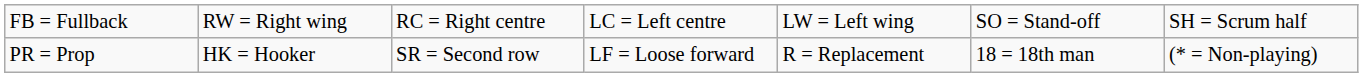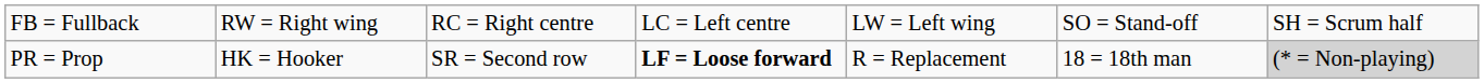PR = Prop | column 4: normal -> bold
PR = Prop | column 7: no background -> lightgrey background
